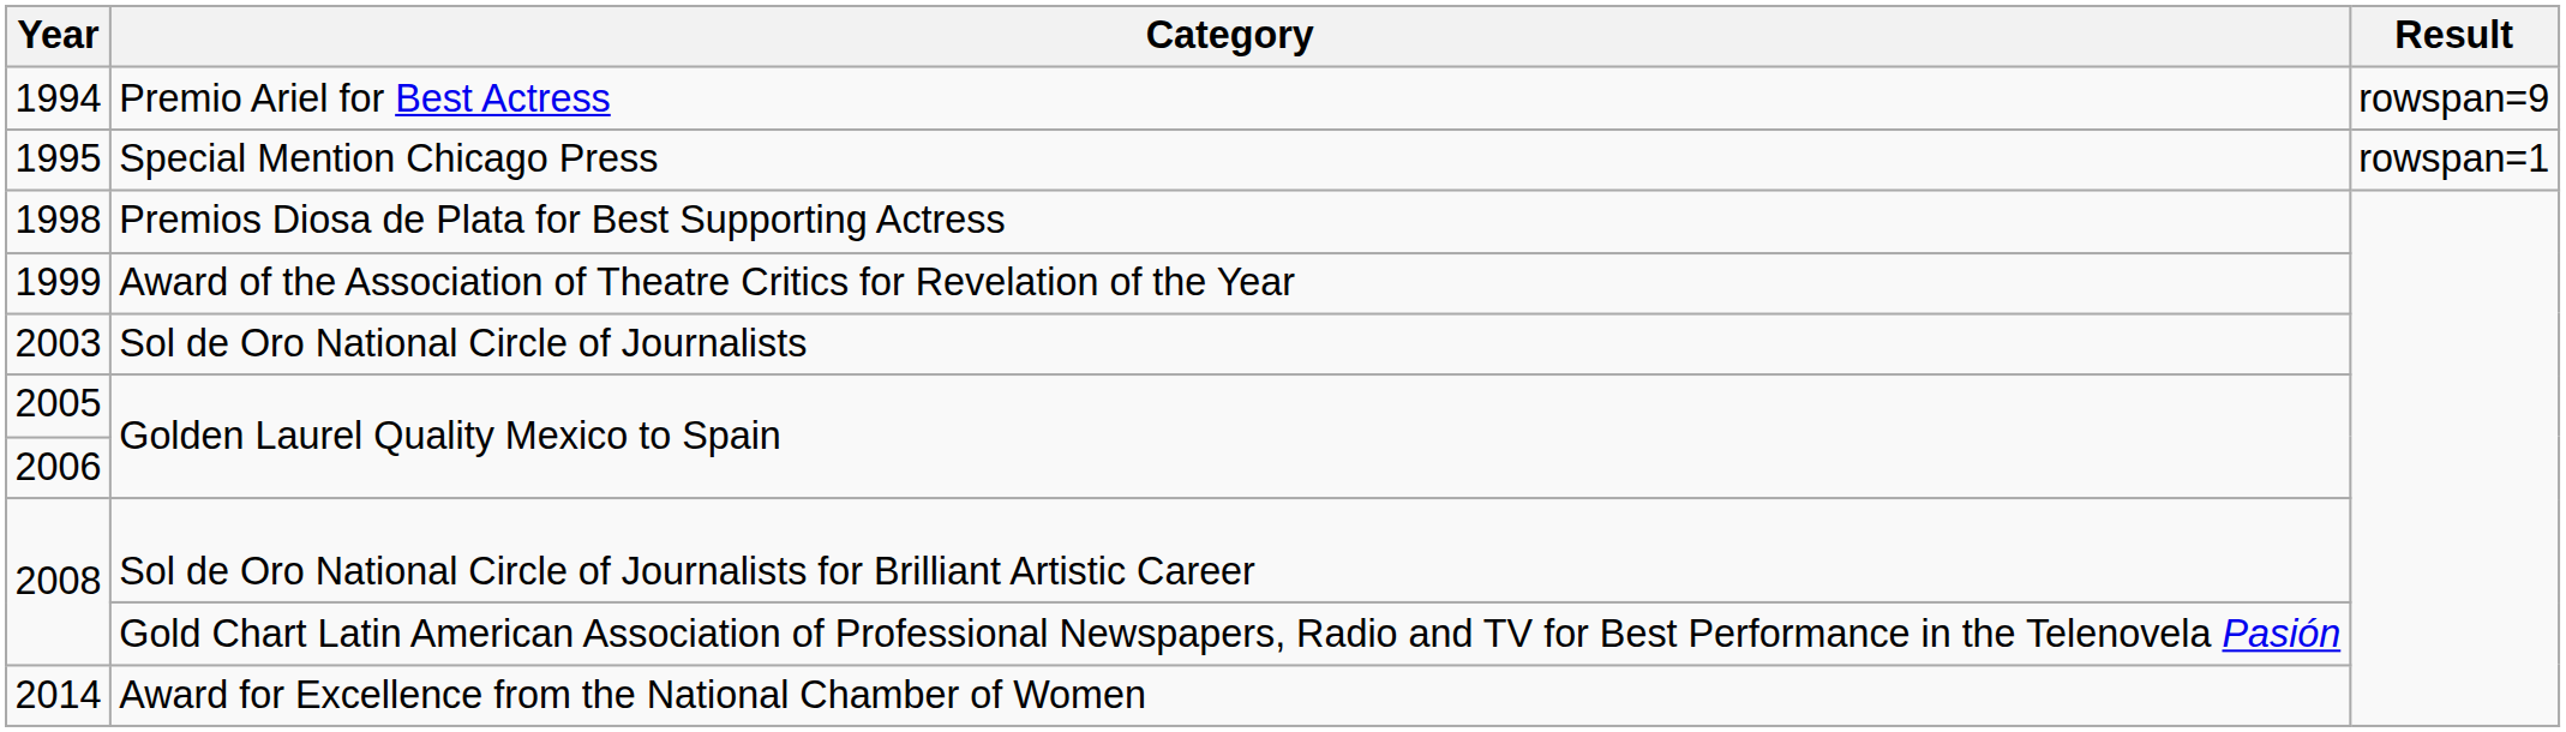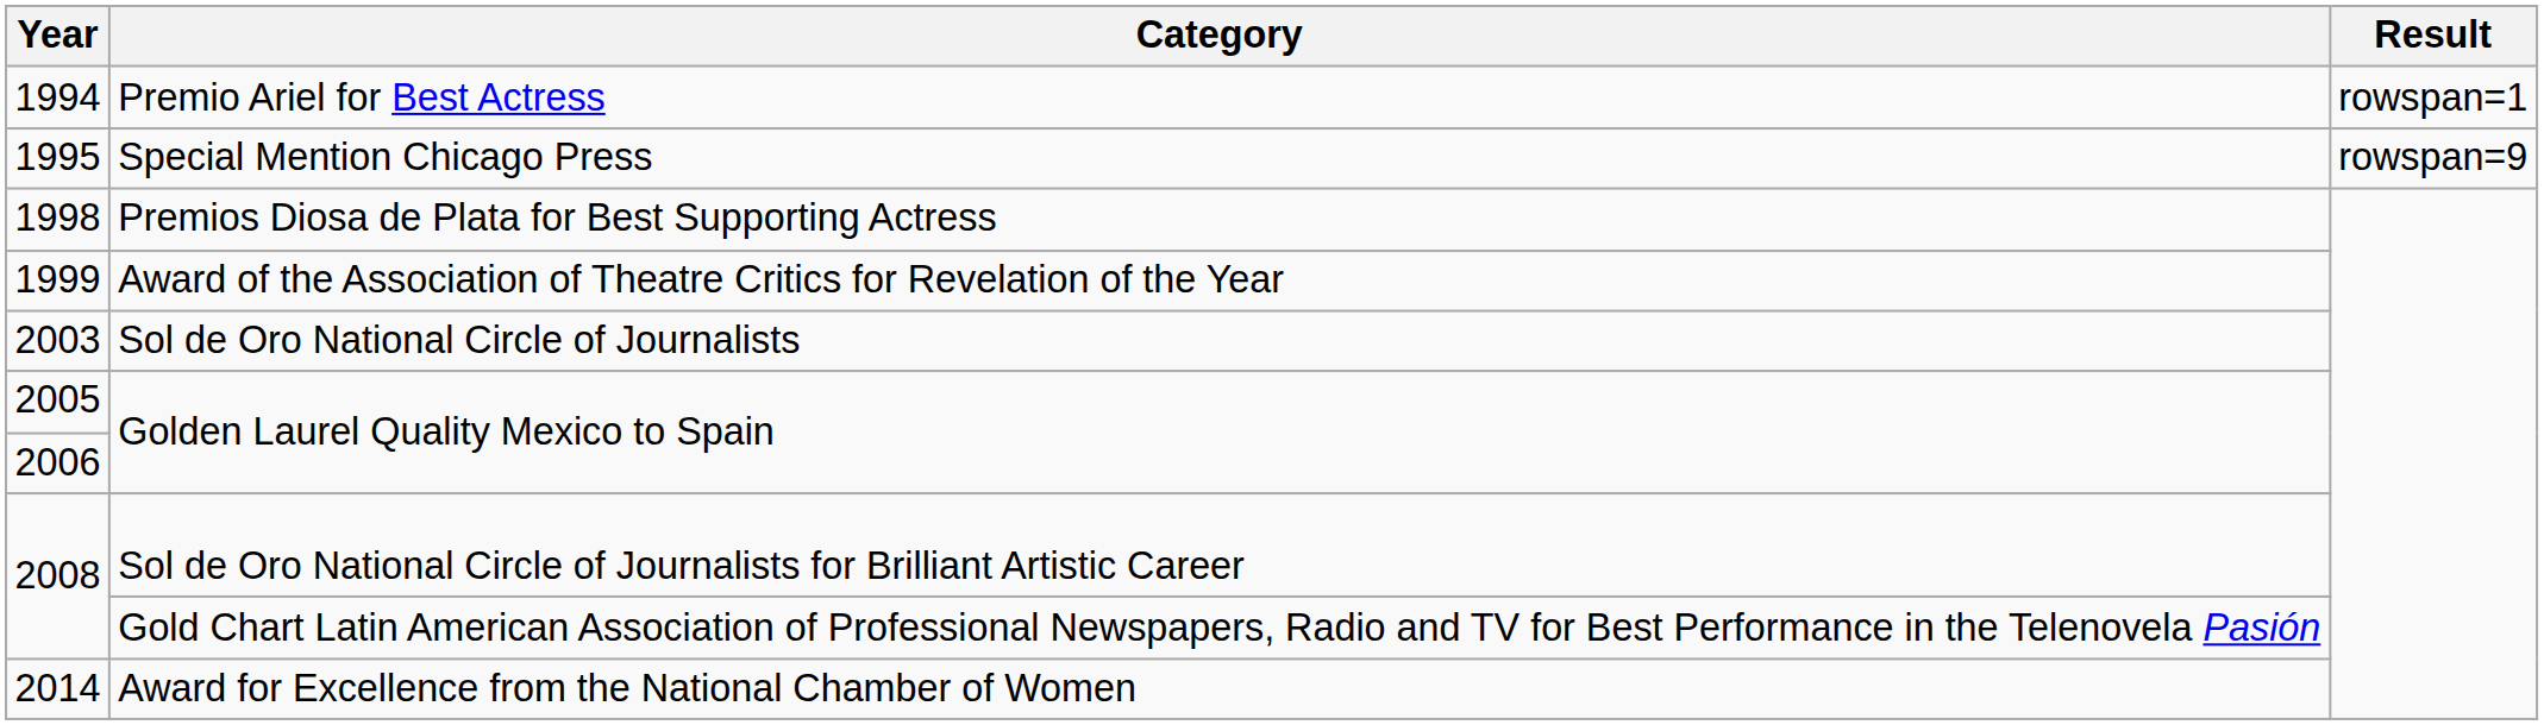Premio Ariel for Best Actress | Result: rowspan=9 -> rowspan=1
Special Mention Chicago Press | Result: rowspan=1 -> rowspan=9
